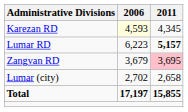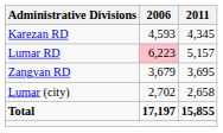Karezan RD | 2006: lightyellow background -> no background
Lumar RD | 2006: no background -> pink background
Lumar RD | 2011: bold -> normal
Zangvan RD | 2011: pink background -> no background
